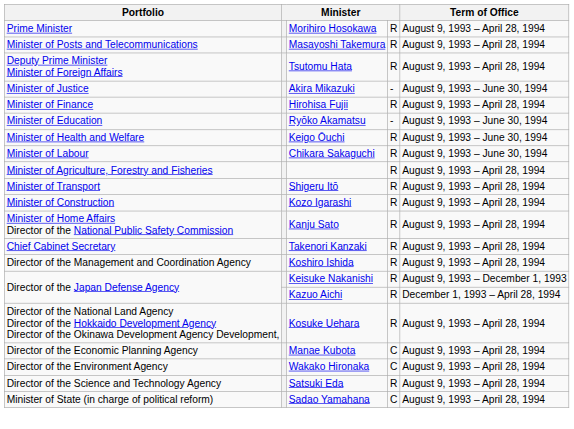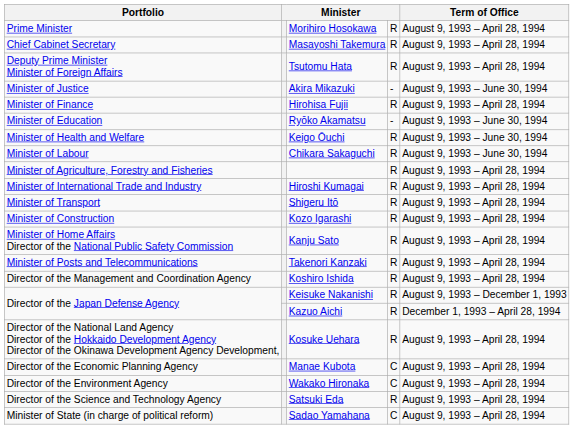Masayoshi Takemura | Portfolio: Minister of Posts and Telecommunications -> Chief Cabinet Secretary
+ row: Minister of International Trade and Industry | Hiroshi Kumagai | R | August 9, 1993 – April 28, 1994
Takenori Kanzaki | Portfolio: Chief Cabinet Secretary -> Minister of Posts and Telecommunications
